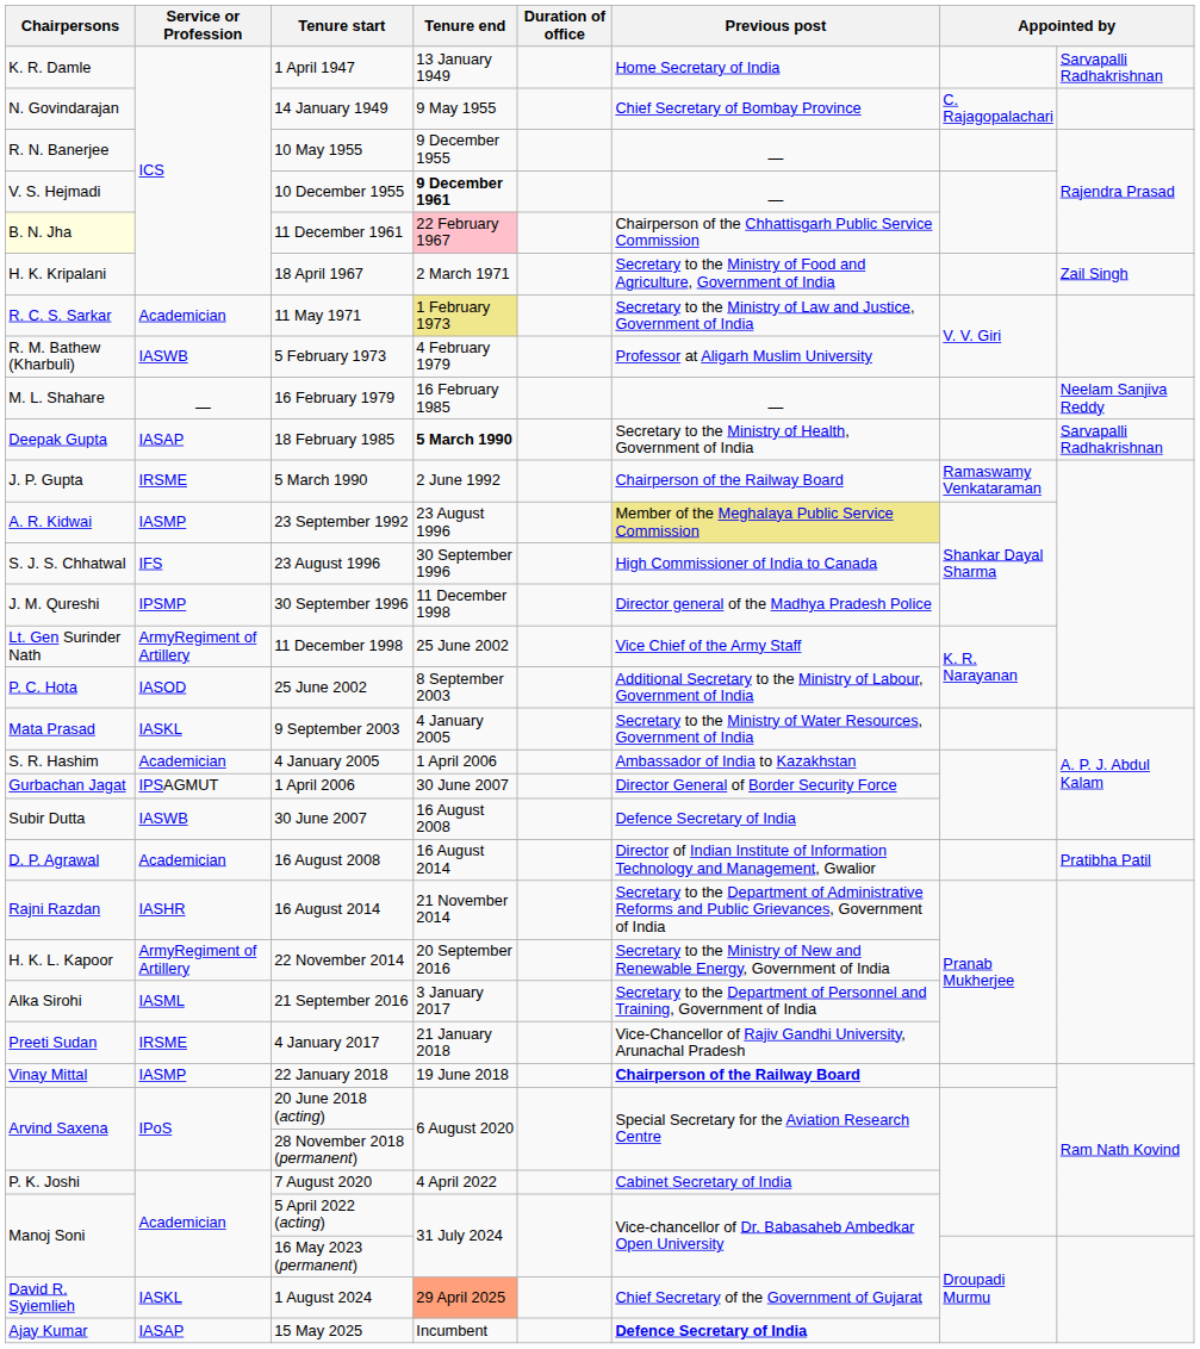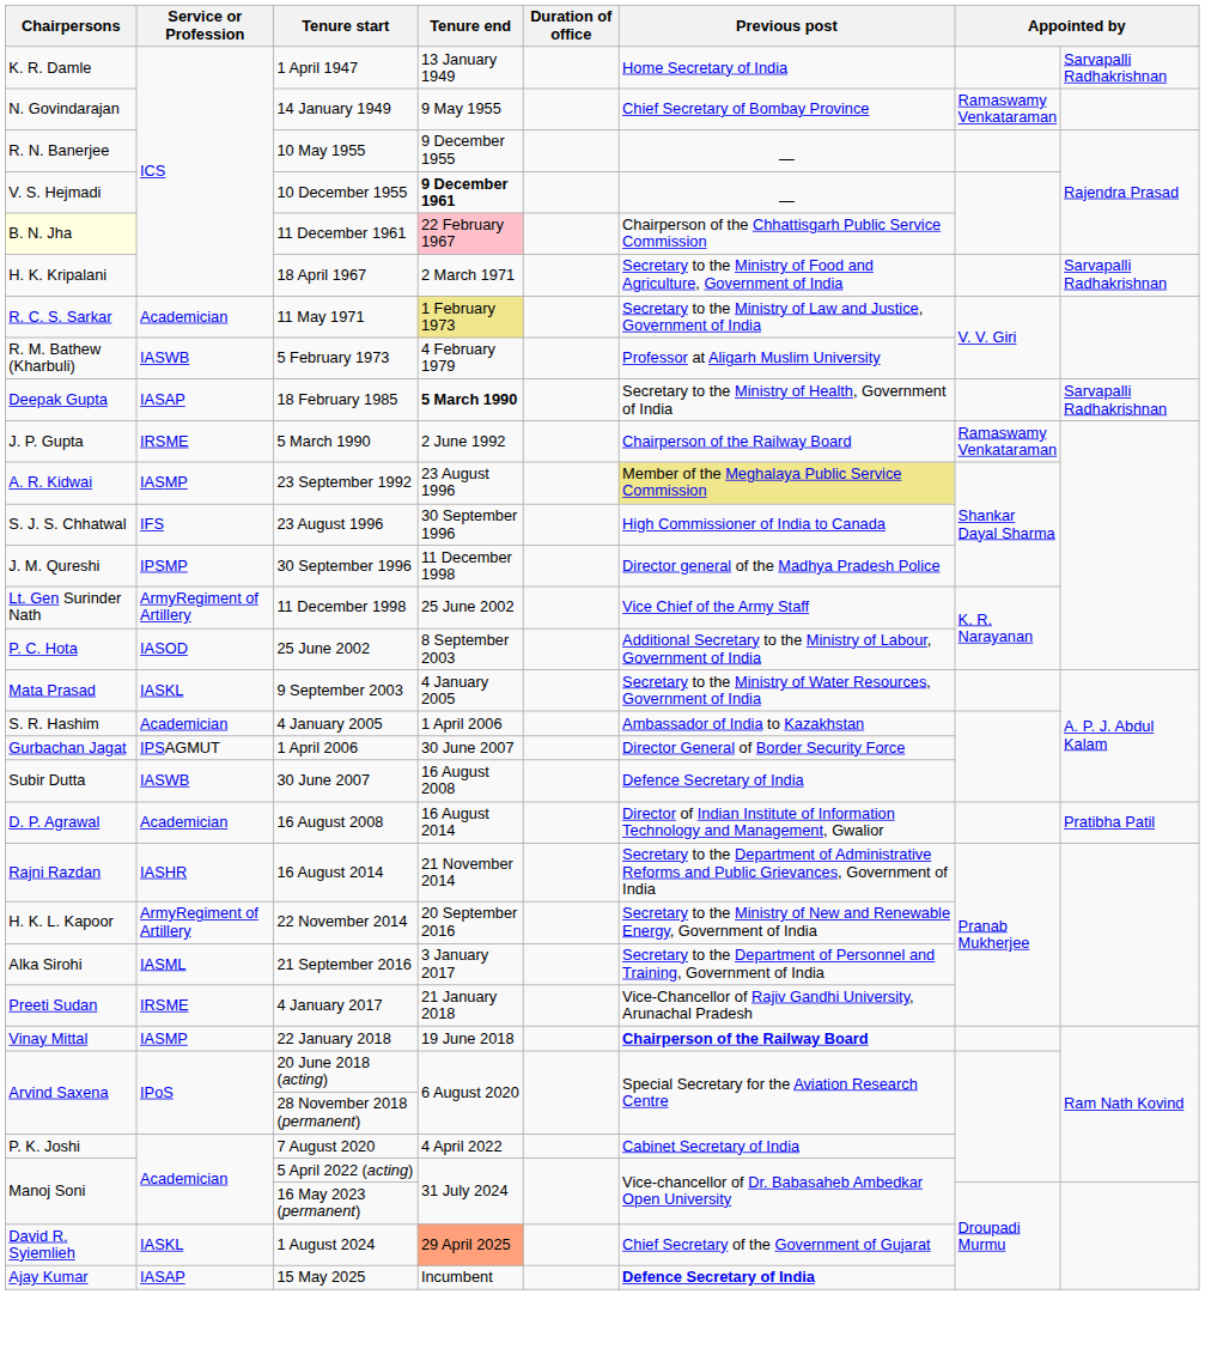14 January 1949 | column 7: C. Rajagopalachari -> Ramaswamy Venkataraman
18 April 1967 | column 8: Zail Singh -> Sarvapalli Radhakrishnan
- row: M. L. Shahare | — | 16 February 1979 | 16 February 1985 | — | Neelam Sanjiva Reddy
